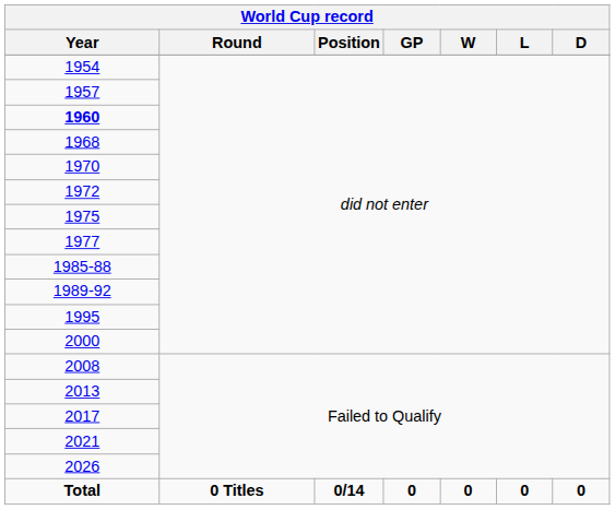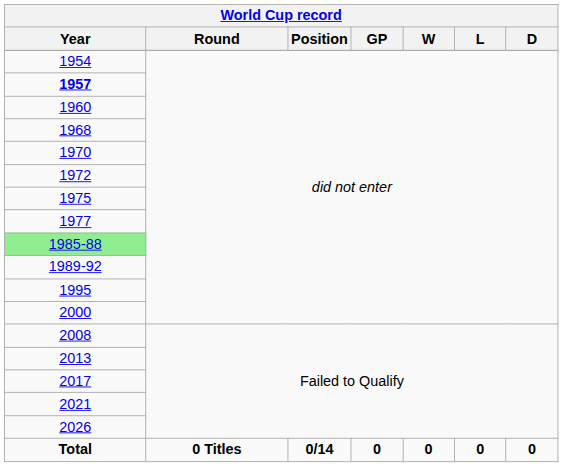1957 | Year: normal -> bold
1960 | Year: bold -> normal
1985-88 | Year: no background -> lightgreen background
